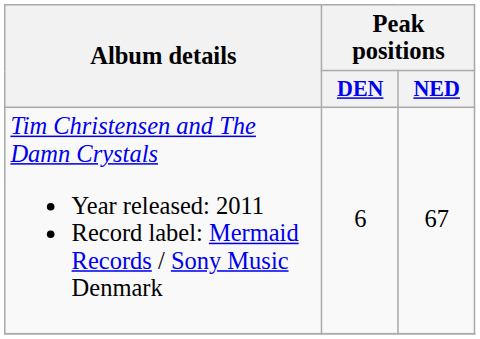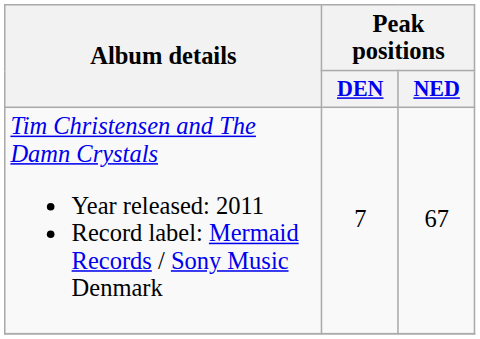row 3 | Peak positions / DEN: 6 -> 7
